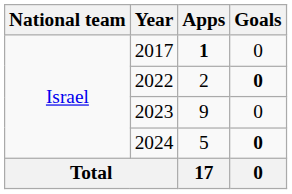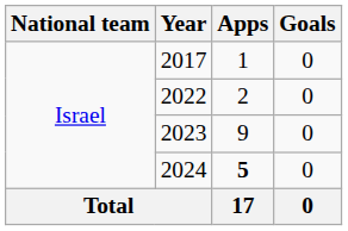2017 | Apps: bold -> normal
2022 | Goals: bold -> normal
2024 | Apps: normal -> bold
2024 | Goals: bold -> normal
